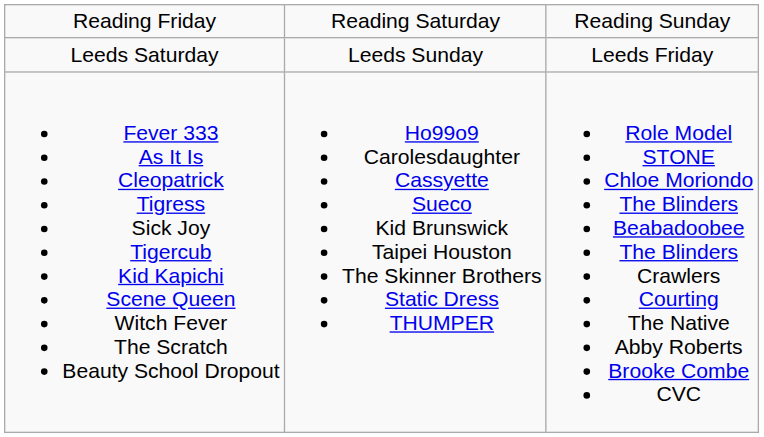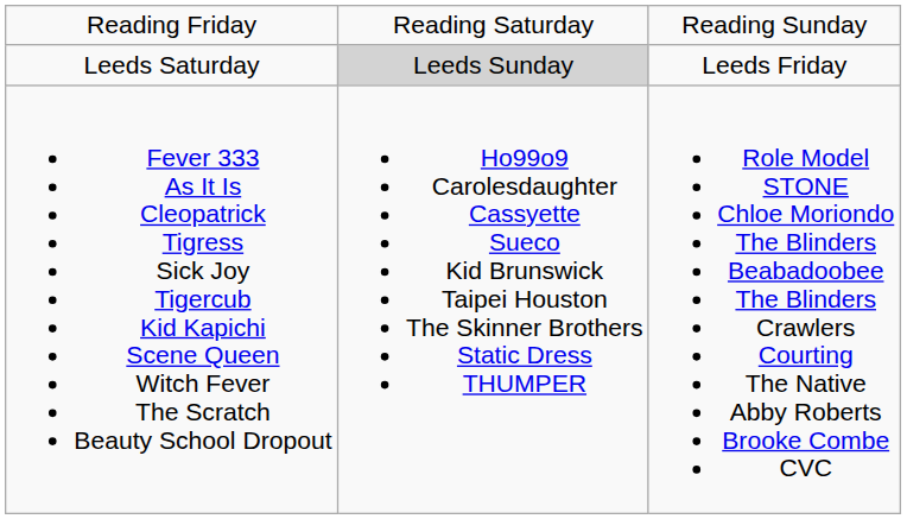Leeds Saturday | column 2: no background -> lightgrey background
